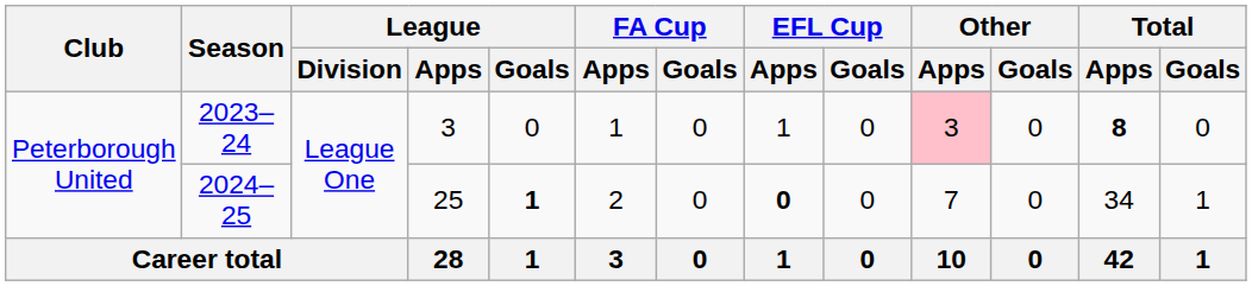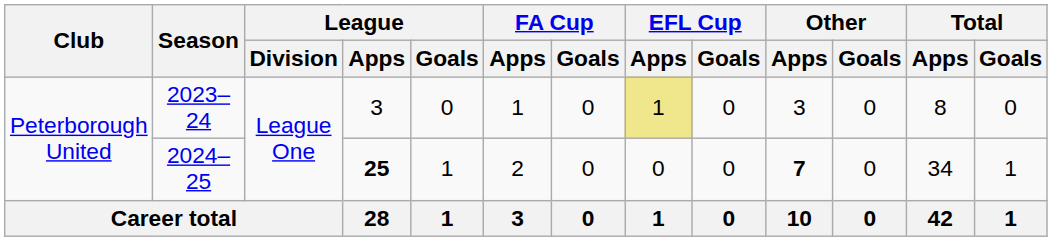2023–24 | EFL Cup / Apps: no background -> khaki background
2023–24 | Other / Apps: pink background -> no background
2023–24 | Total / Apps: bold -> normal
2024–25 | League / Apps: normal -> bold
2024–25 | League / Goals: bold -> normal
2024–25 | EFL Cup / Apps: bold -> normal
2024–25 | Other / Apps: normal -> bold
